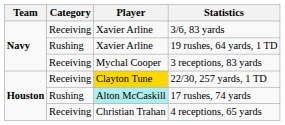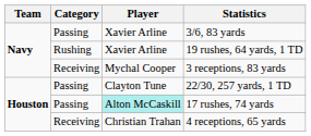3/6, 83 yards | Category: Receiving -> Passing
22/30, 257 yards, 1 TD | Category: Receiving -> Passing
22/30, 257 yards, 1 TD | Player: gold background -> no background
17 rushes, 74 yards | Category: Rushing -> Passing
